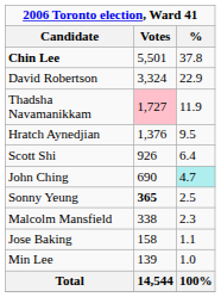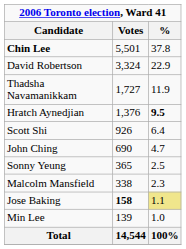Thadsha Navamanikkam | Votes: pink background -> no background
Hratch Aynedjian | %: normal -> bold
John Ching | %: paleturquoise background -> no background
Sonny Yeung | Votes: bold -> normal
Jose Baking | Votes: normal -> bold
Jose Baking | %: no background -> khaki background
